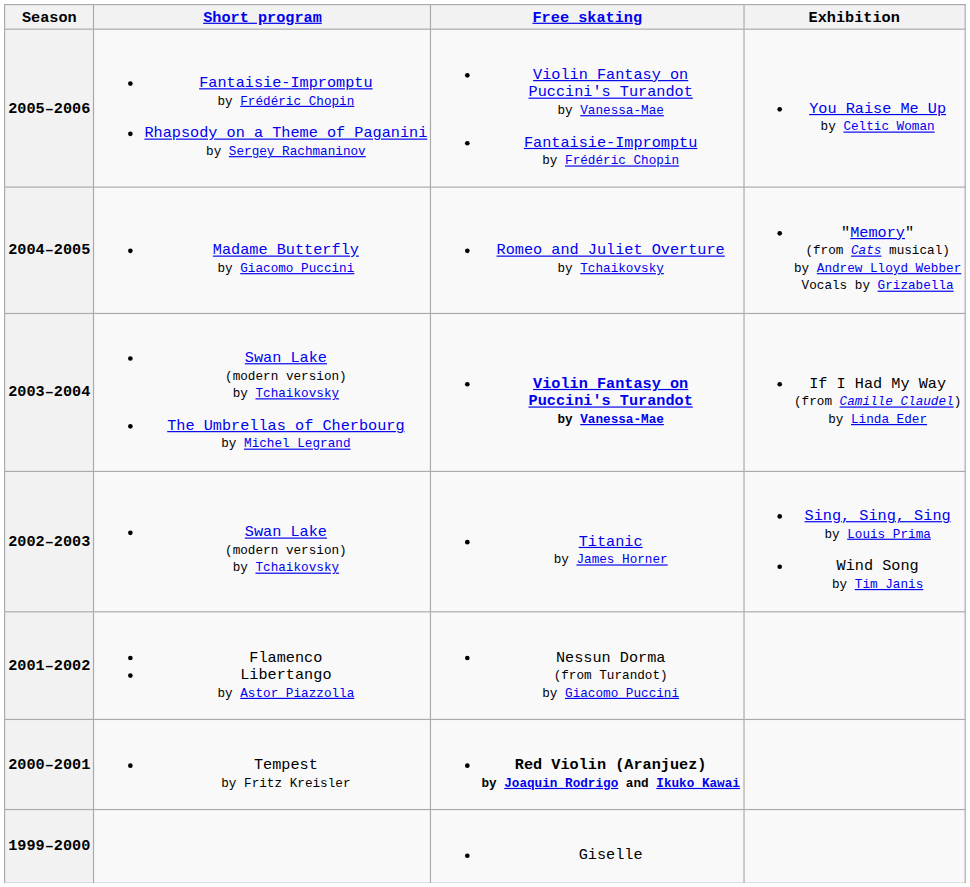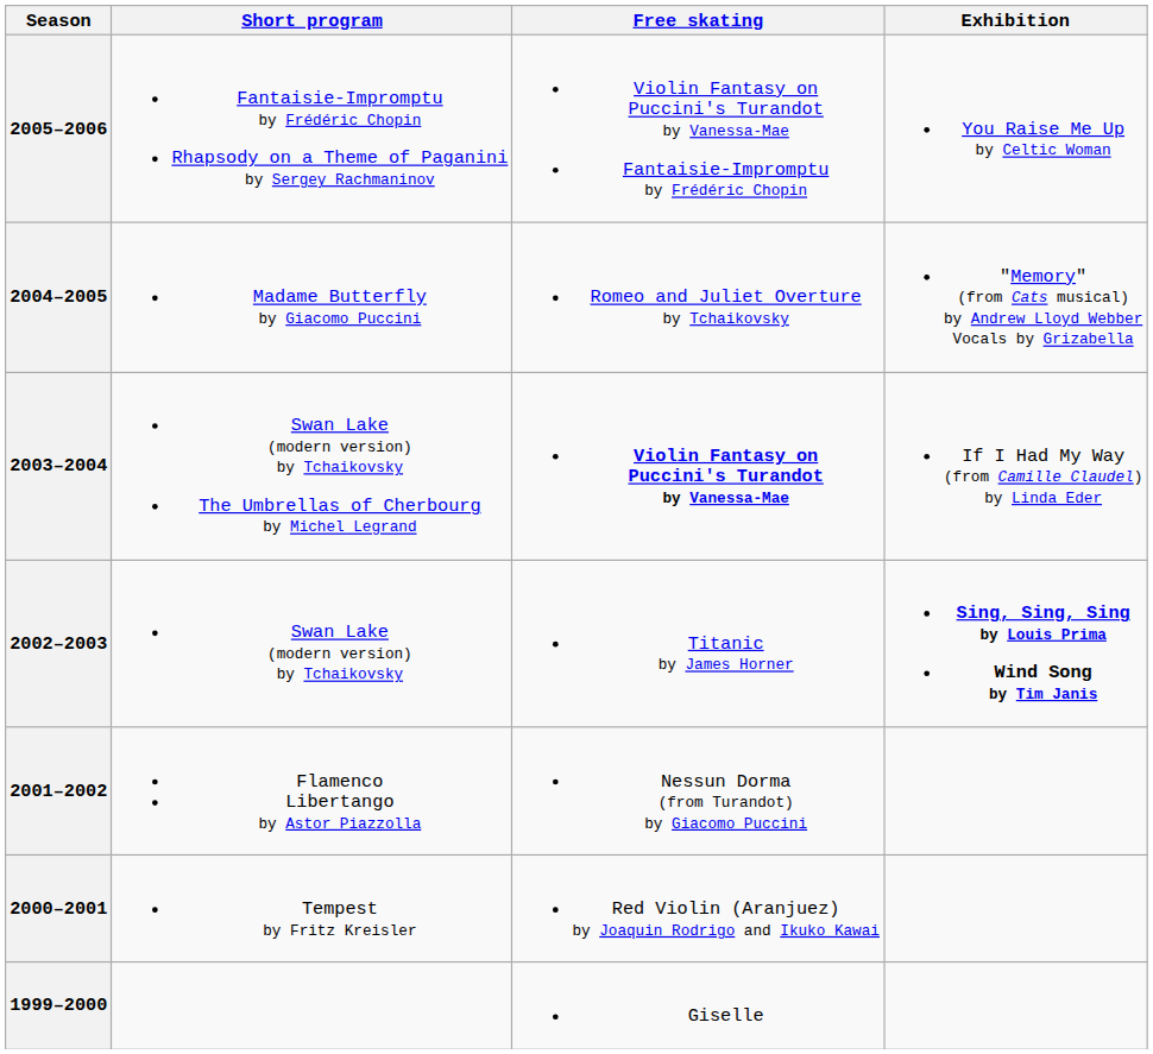2002–2003 | Exhibition: normal -> bold
2000–2001 | Free skating: bold -> normal
